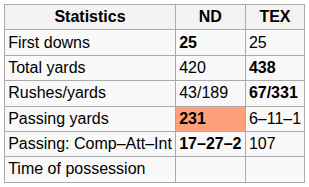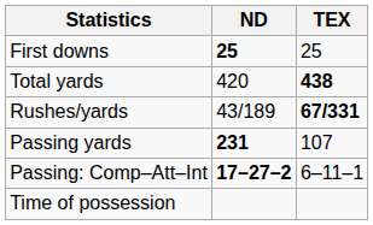Passing yards | ND: lightsalmon background -> no background
Passing yards | TEX: 6–11–1 -> 107
Passing: Comp–Att–Int | TEX: 107 -> 6–11–1
